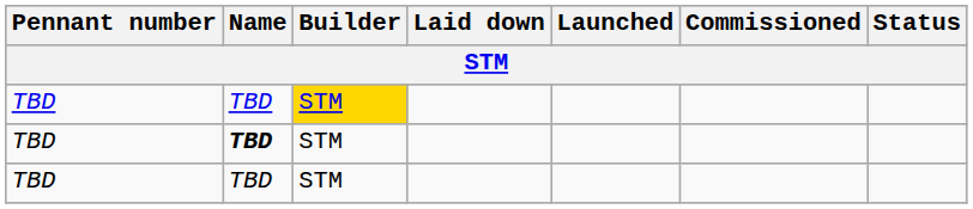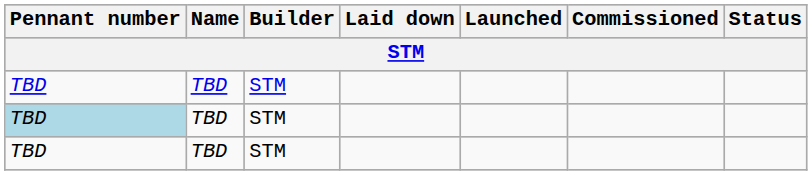row 3 | Builder: gold background -> no background
row 4 | Pennant number: no background -> lightblue background
row 4 | Name: bold -> normal
